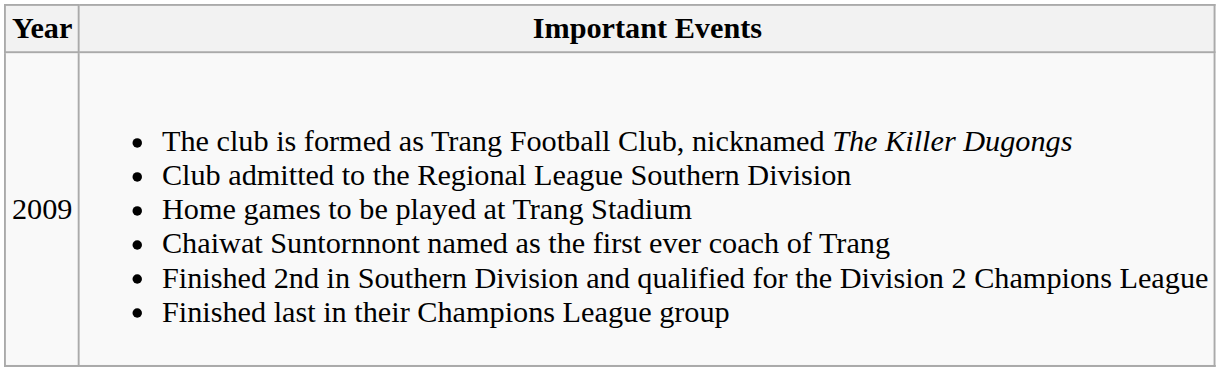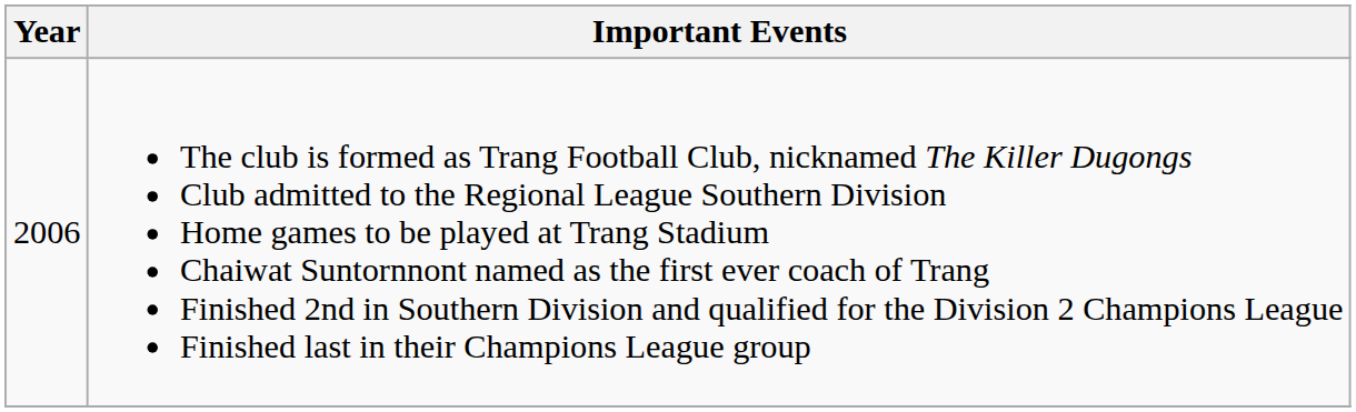row 2 | Year: 2009 -> 2006
